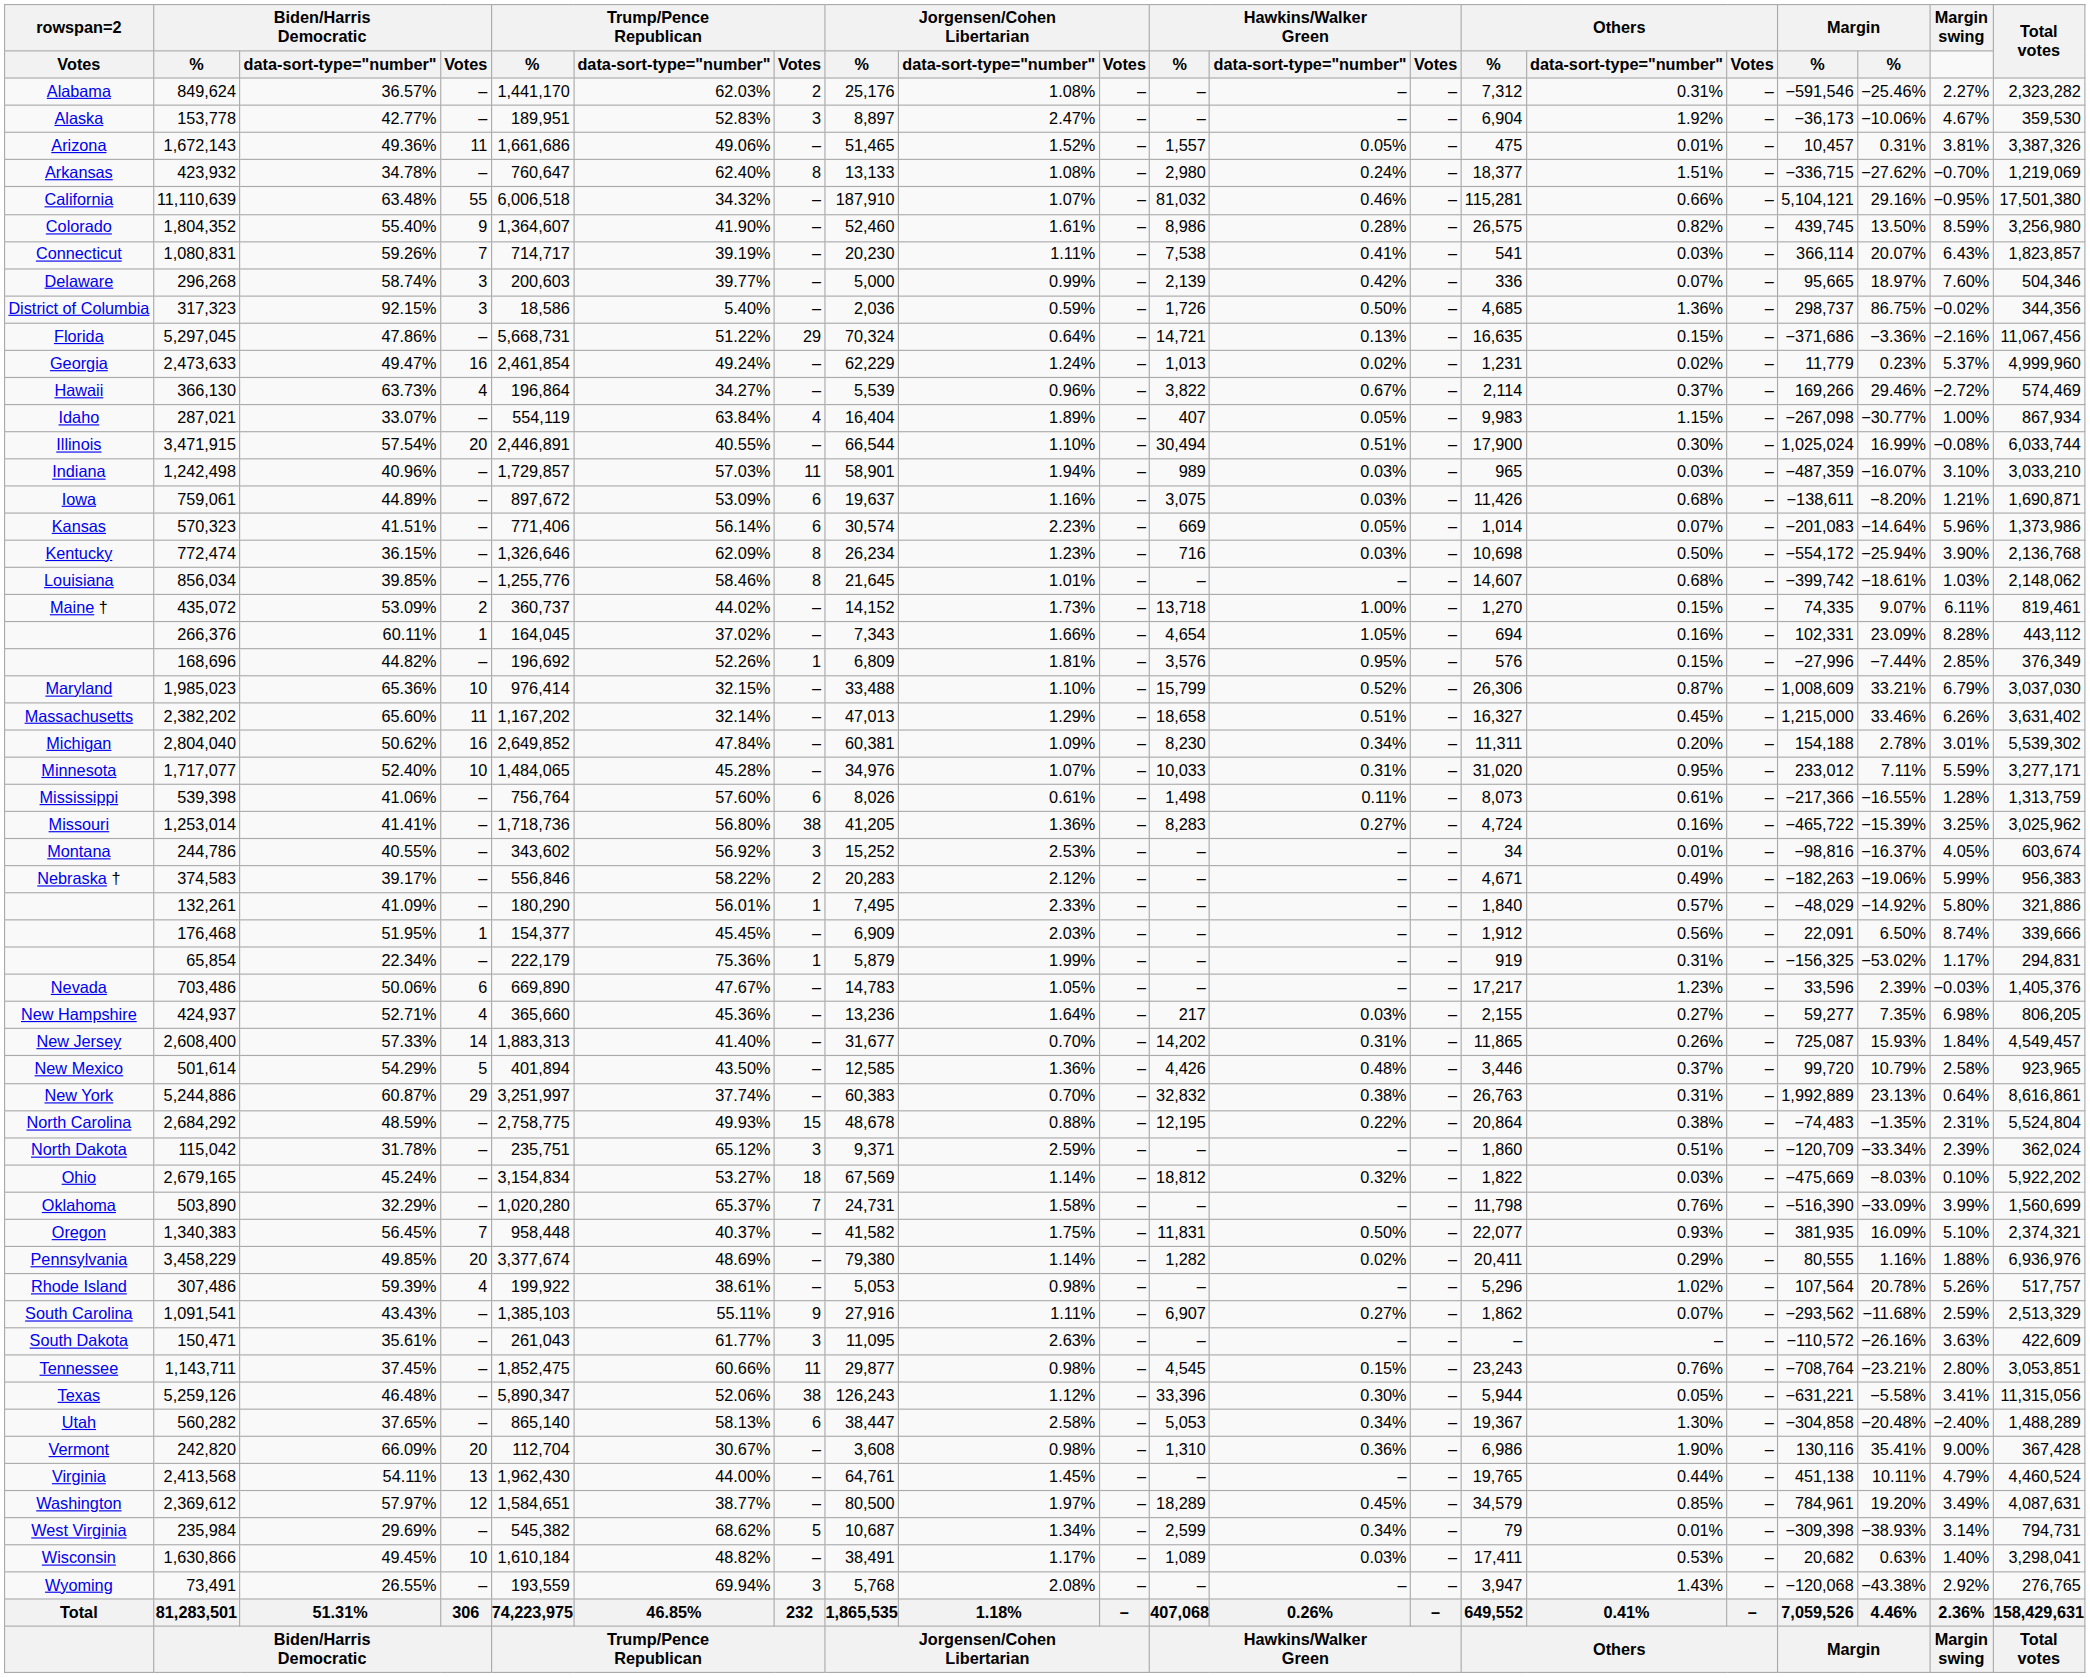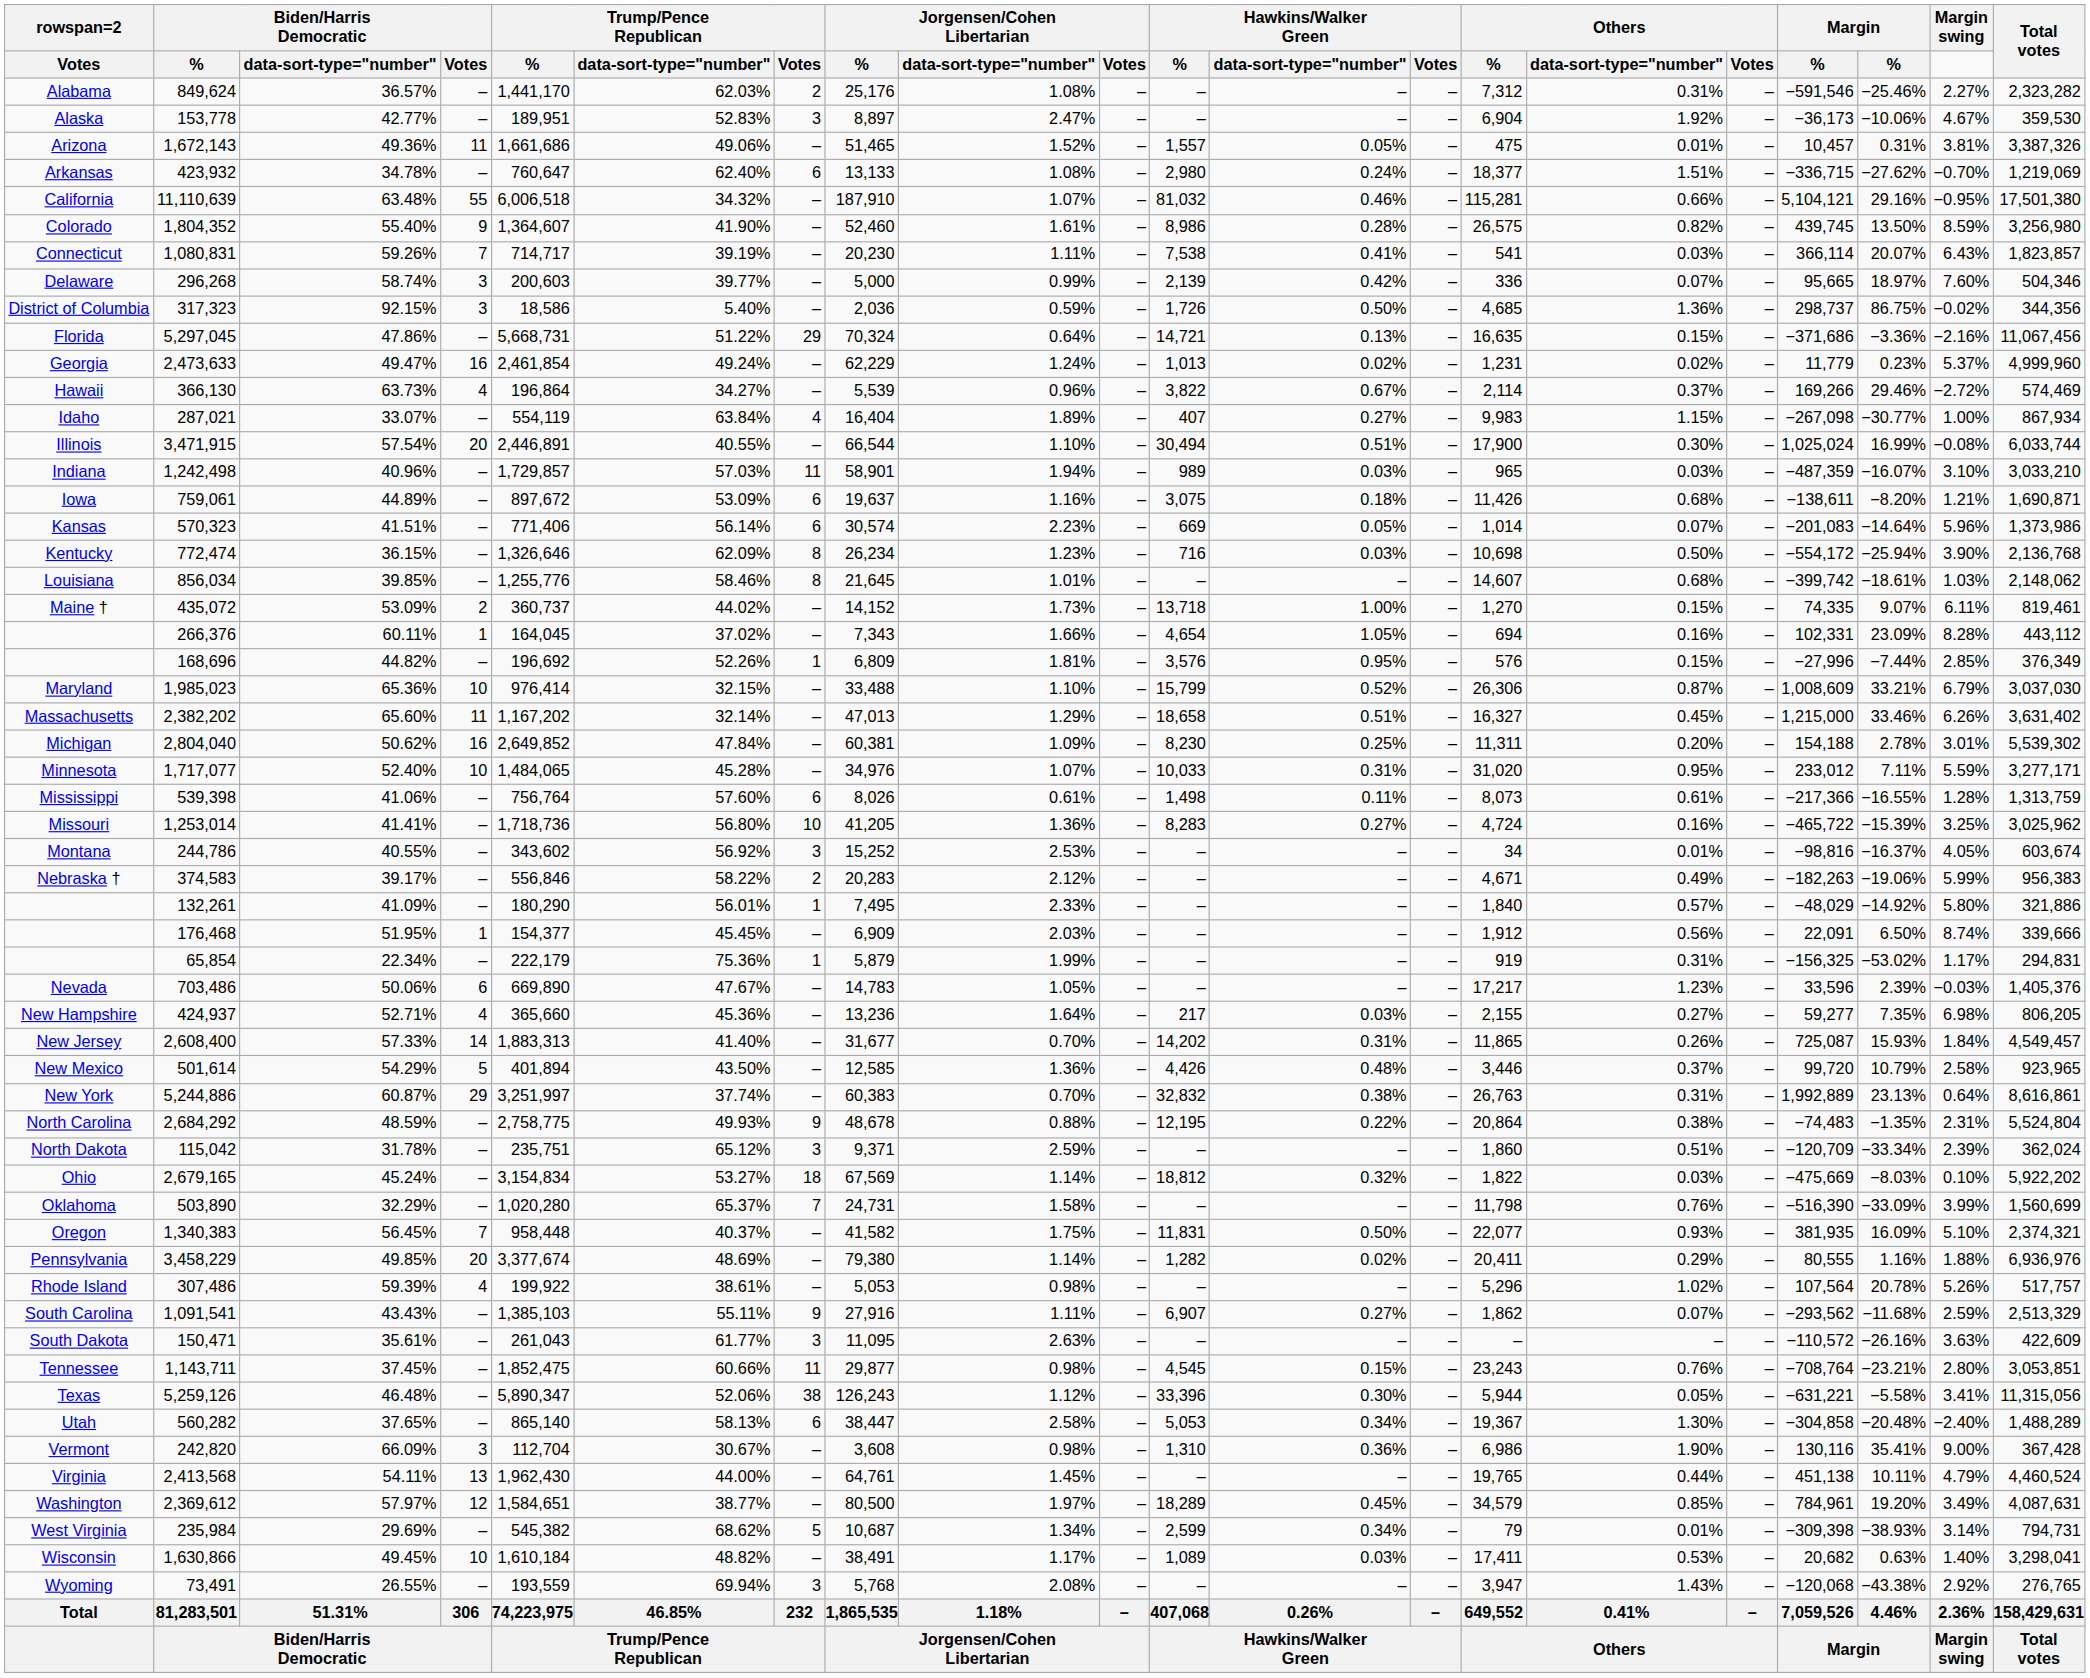Arkansas | Trump/Pence Republican / Votes: 8 -> 6
Idaho | Hawkins/Walker Green / data-sort-type="number": 0.05% -> 0.27%
Iowa | Hawkins/Walker Green / data-sort-type="number": 0.03% -> 0.18%
Michigan | Hawkins/Walker Green / data-sort-type="number": 0.34% -> 0.25%
Missouri | Trump/Pence Republican / Votes: 38 -> 10
North Carolina | Trump/Pence Republican / Votes: 15 -> 9
Vermont | Biden/Harris Democratic / Votes: 20 -> 3
